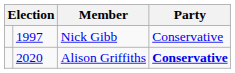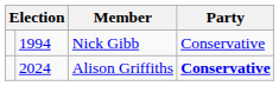Nick Gibb | column 2: 1997 -> 1994
Alison Griffiths | column 2: 2020 -> 2024
